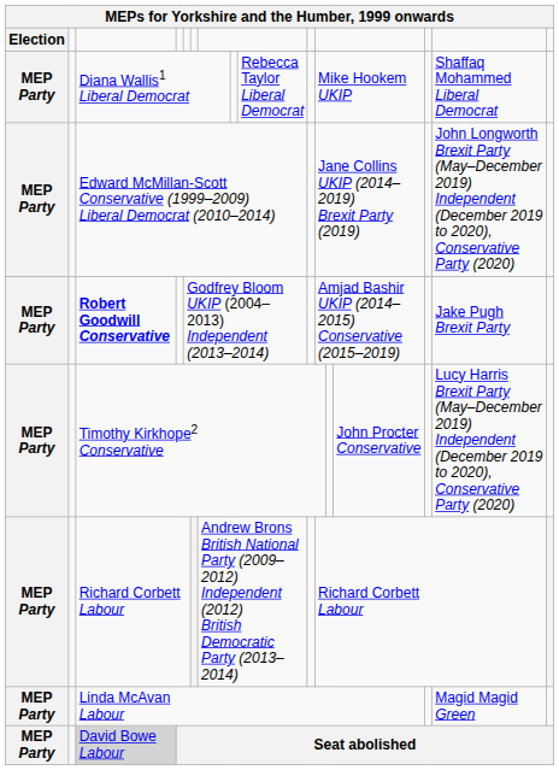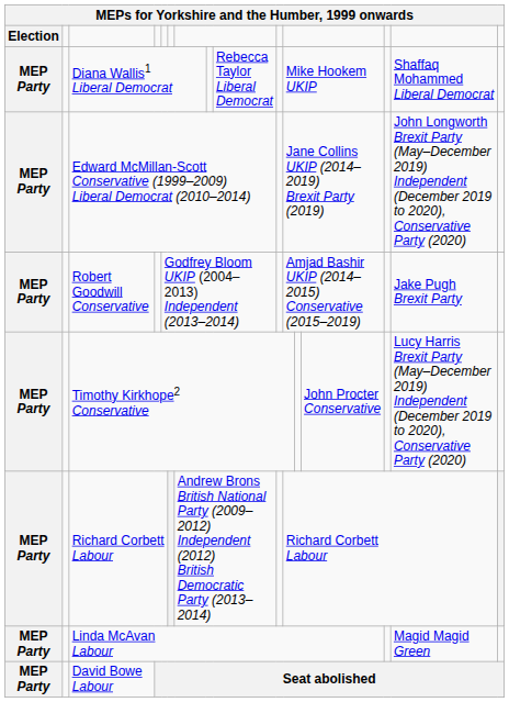Robert Goodwill Conservative | column 3: bold -> normal
David Bowe Labour | column 3: lightgrey background -> no background
